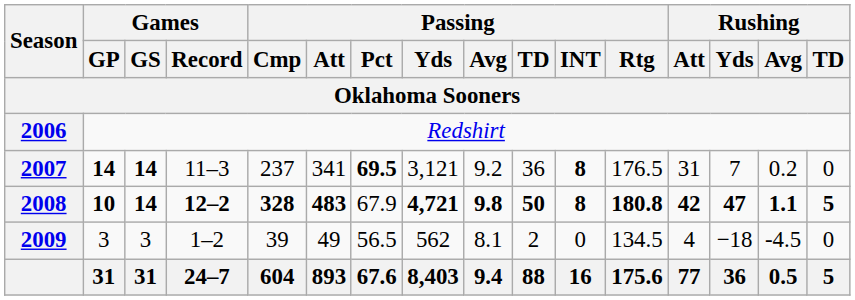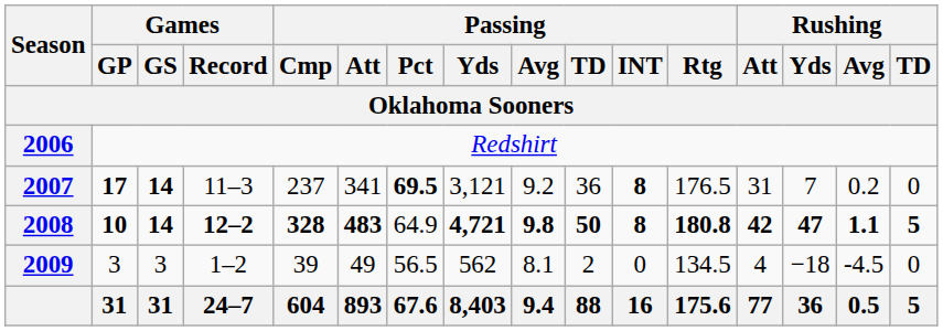2007 | Games / GP: 14 -> 17
2008 | Passing / Pct: 67.9 -> 64.9
